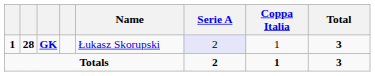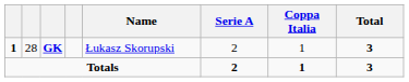row 2 | column 2: bold -> normal
row 2 | Serie A: lavender background -> no background
